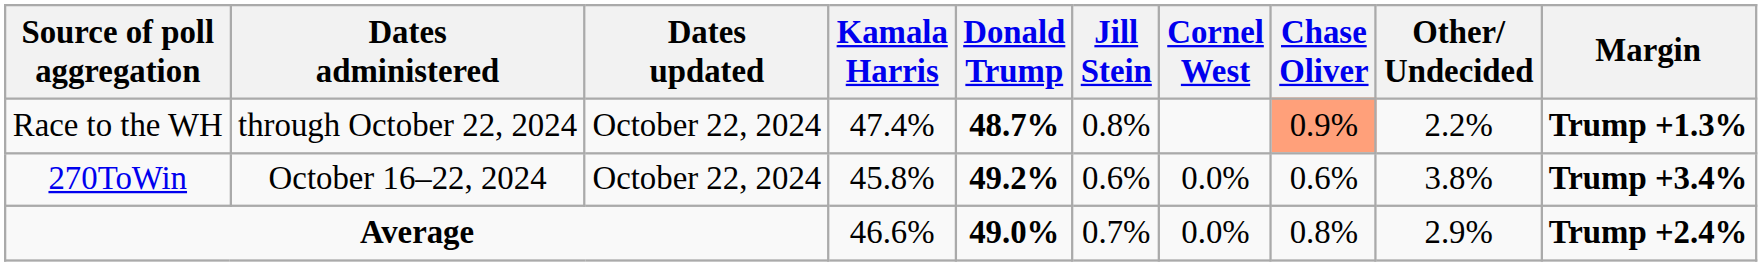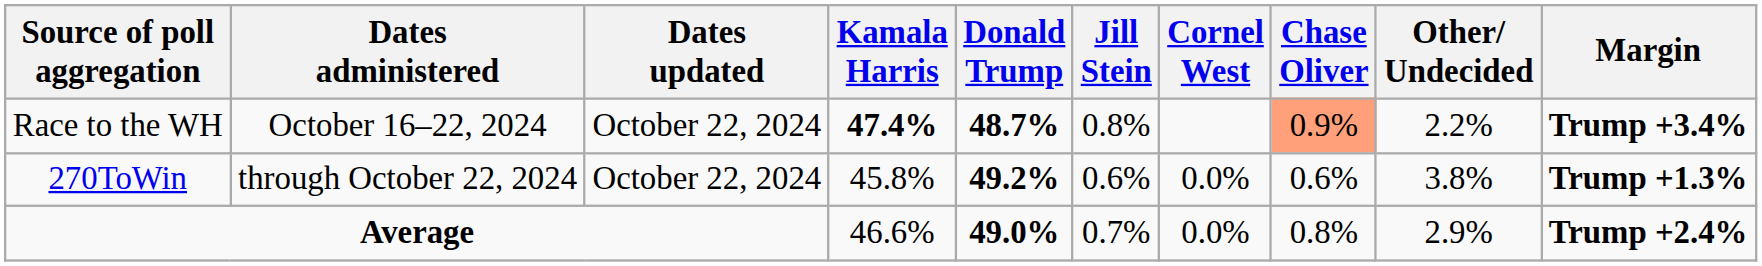Race to the WH | Dates administered: through October 22, 2024 -> October 16–22, 2024
Race to the WH | Kamala Harris: normal -> bold
Race to the WH | Margin: Trump +1.3% -> Trump +3.4%
270ToWin | Dates administered: October 16–22, 2024 -> through October 22, 2024
270ToWin | Margin: Trump +3.4% -> Trump +1.3%
